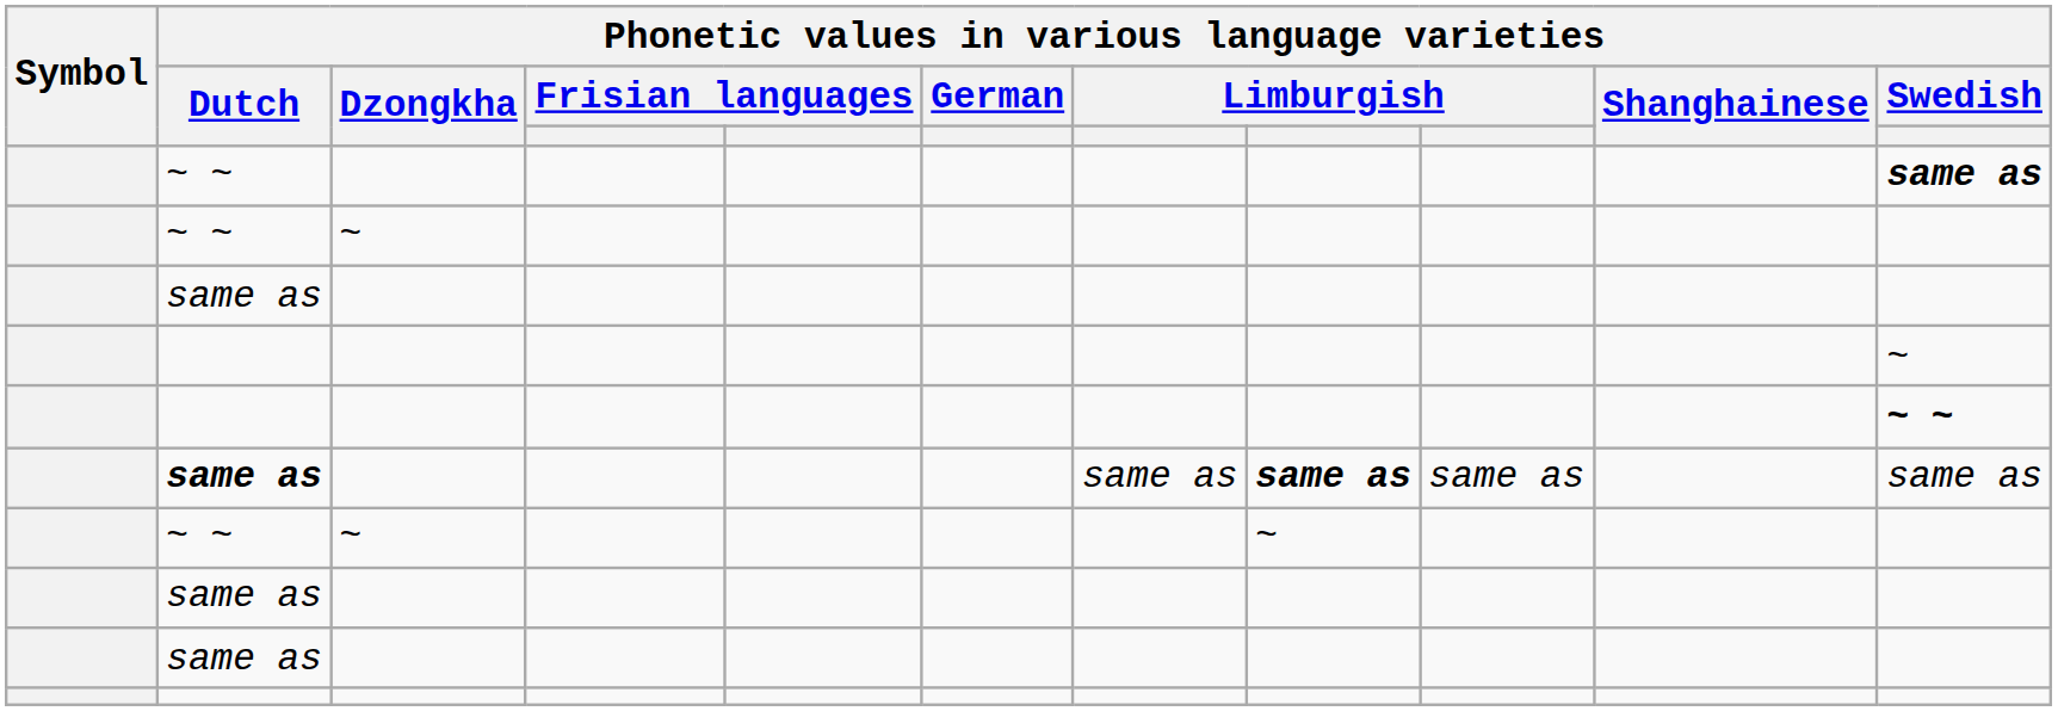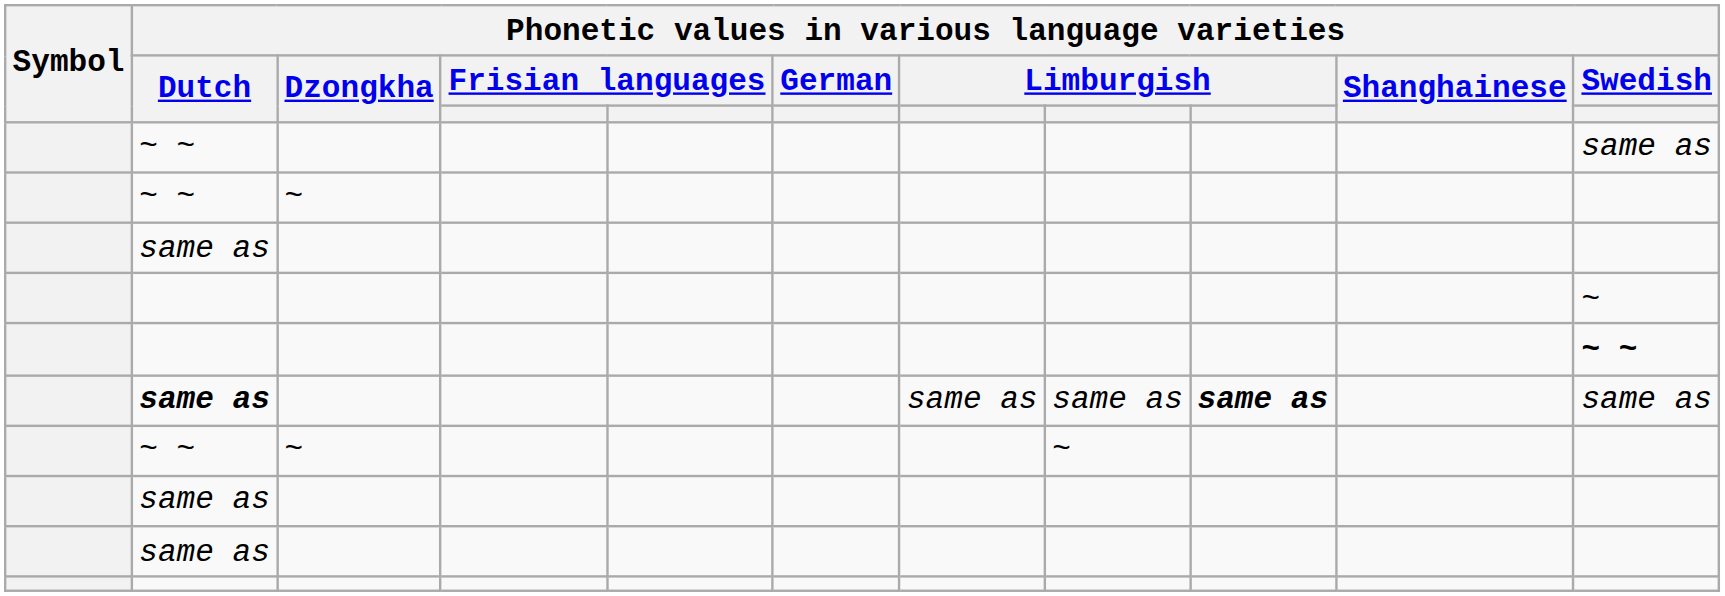row 4 | Phonetic values in various language varieties / Swedish: bold -> normal
row 9 | column 8: bold -> normal
row 9 | column 9: normal -> bold
